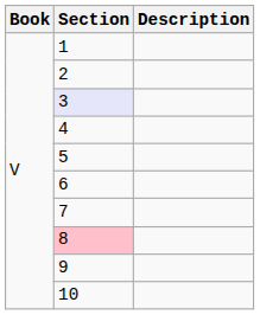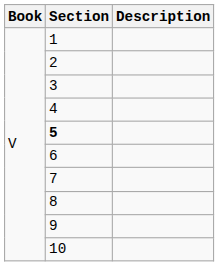3 | Section: lavender background -> no background
5 | Section: normal -> bold
8 | Section: pink background -> no background
